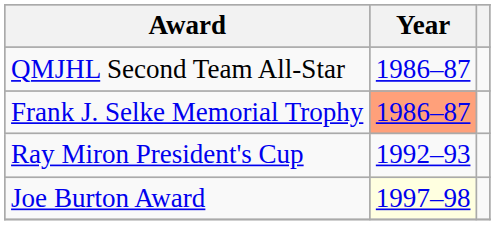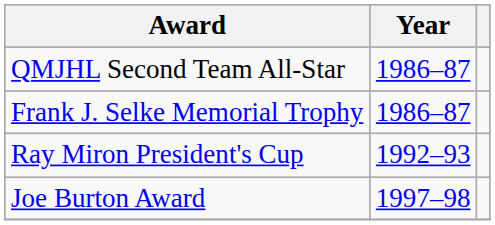Frank J. Selke Memorial Trophy | Year: lightsalmon background -> no background
Joe Burton Award | Year: lightyellow background -> no background
